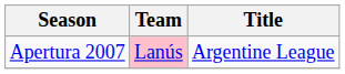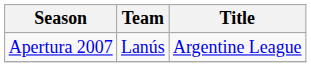Apertura 2007 | Team: pink background -> no background
